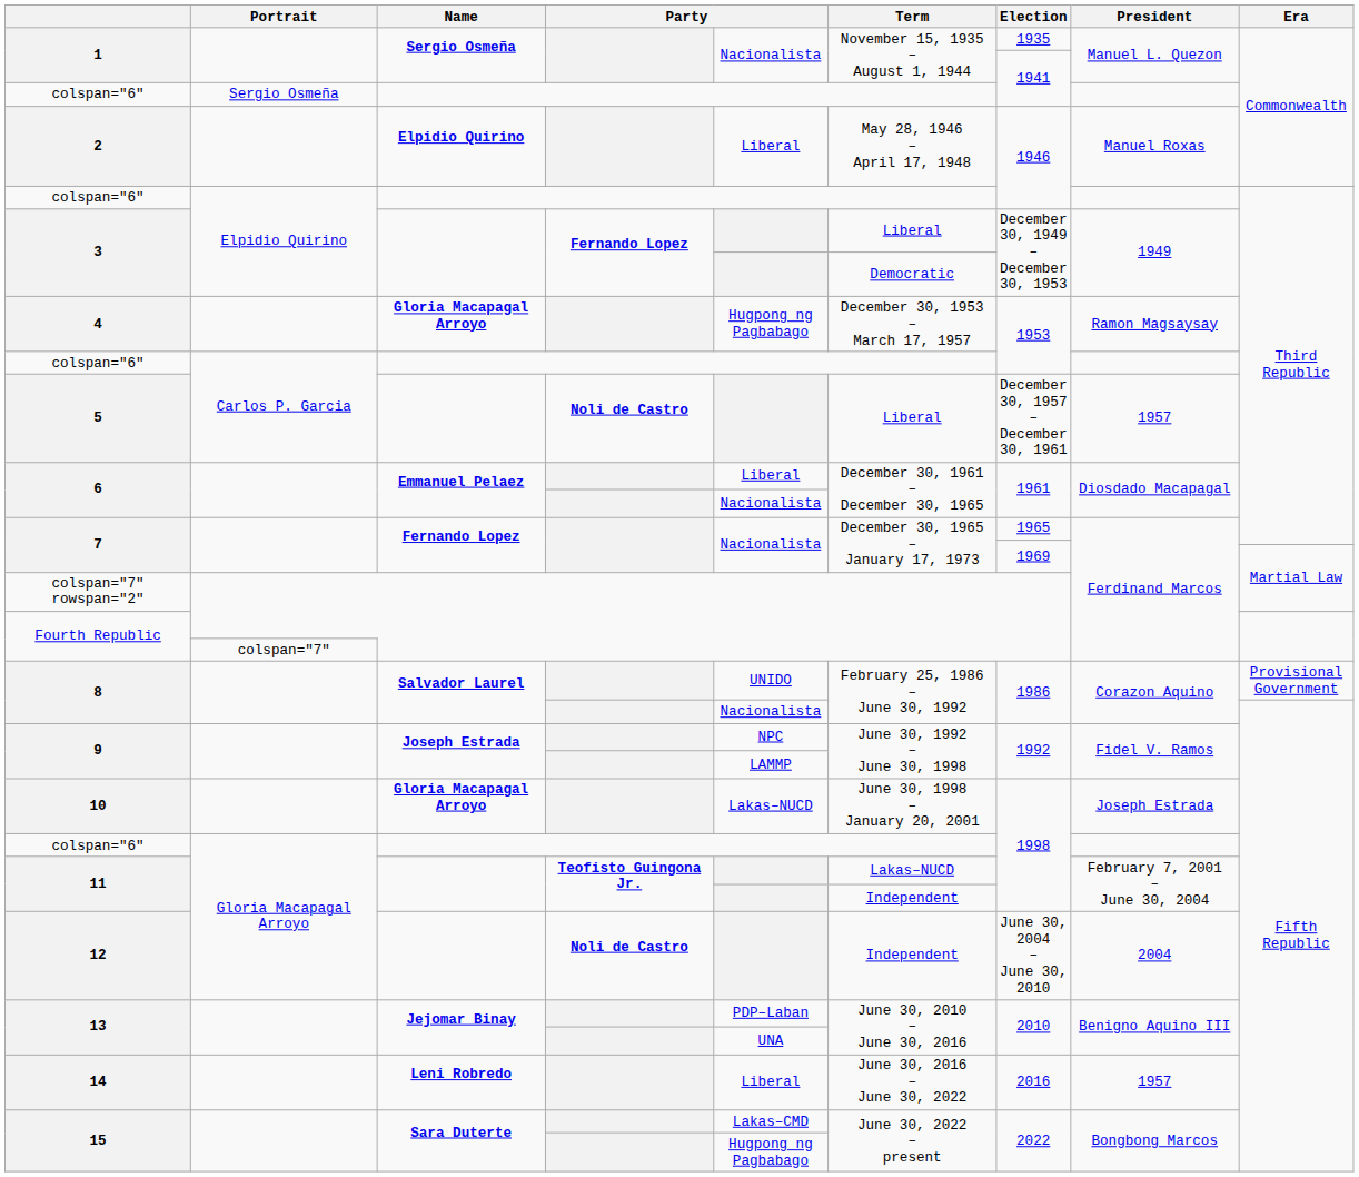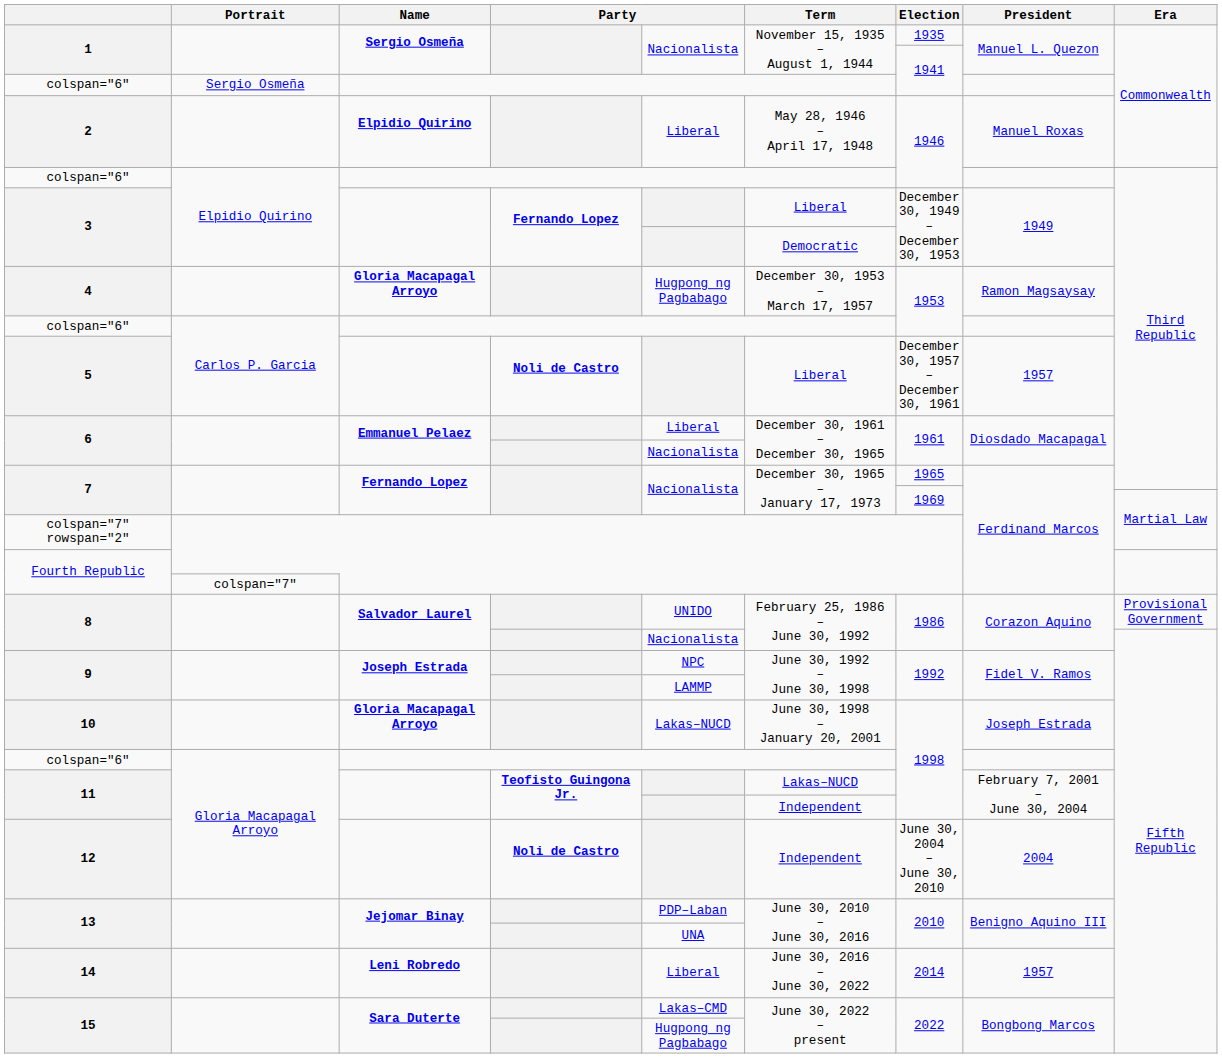14 | Election: 2016 -> 2014
